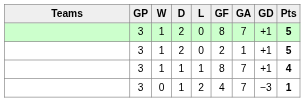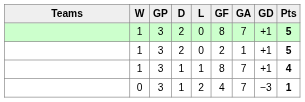columns swapped: GP <-> W
